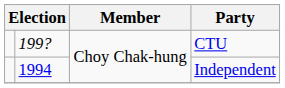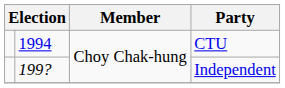CTU | column 2: 199? -> 1994
Independent | column 2: 1994 -> 199?
